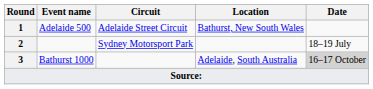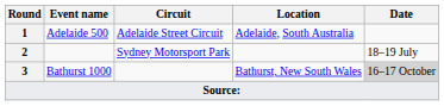Adelaide 500 | Location: Bathurst, New South Wales -> Adelaide, South Australia
Bathurst 1000 | Location: Adelaide, South Australia -> Bathurst, New South Wales
